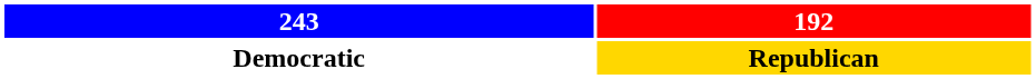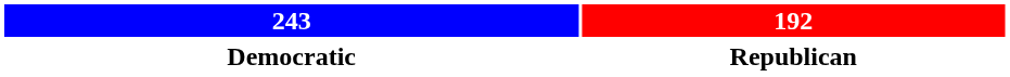Democratic | 192: gold background -> no background
